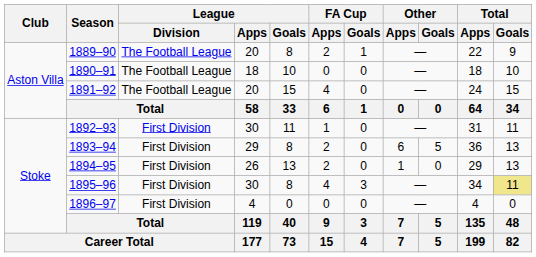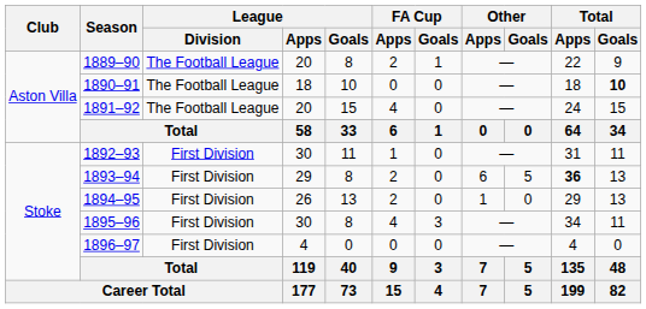1890–91 | Total / Goals: normal -> bold
1893–94 | Total / Apps: normal -> bold
1895–96 | Total / Goals: khaki background -> no background
